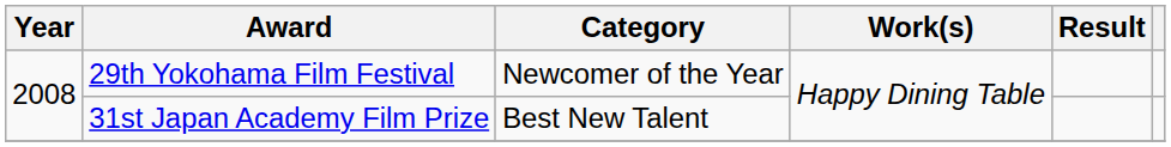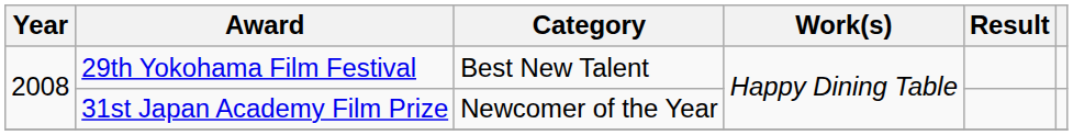29th Yokohama Film Festival | Category: Newcomer of the Year -> Best New Talent
31st Japan Academy Film Prize | Category: Best New Talent -> Newcomer of the Year
